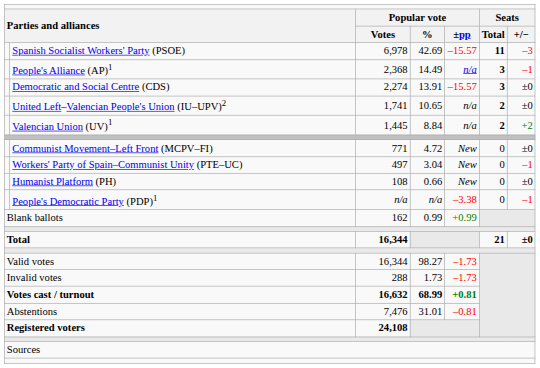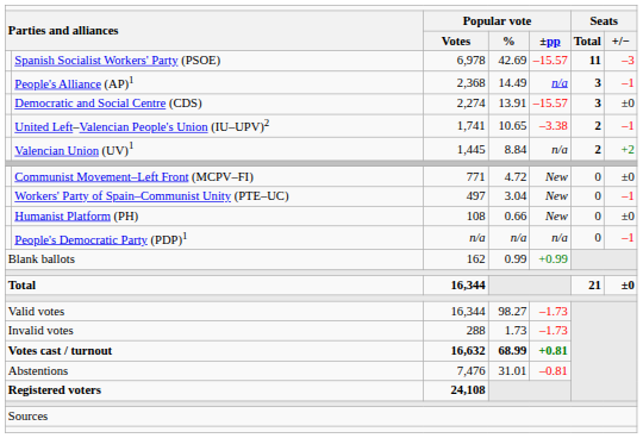United Left–Valencian People's Union (IU–UPV)2 | column 5: n/a -> –3.38
United Left–Valencian People's Union (IU–UPV)2 | column 7: ±0 -> –1
People's Democratic Party (PDP)1 | column 5: –3.38 -> n/a
